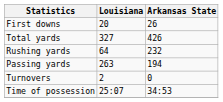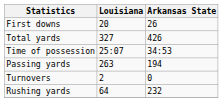rows swapped: Rushing yards <-> Time of possession
